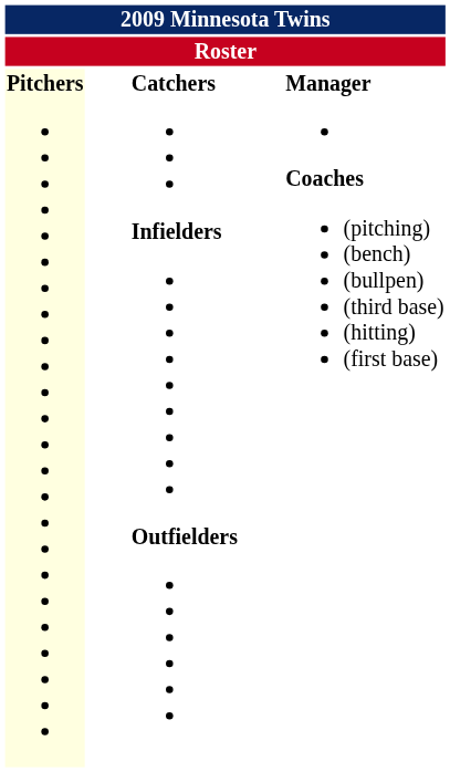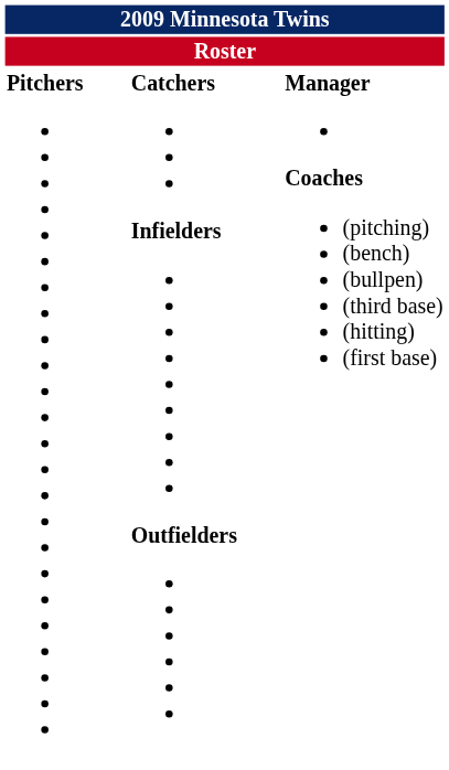Pitchers | column 1: lightyellow background -> no background
